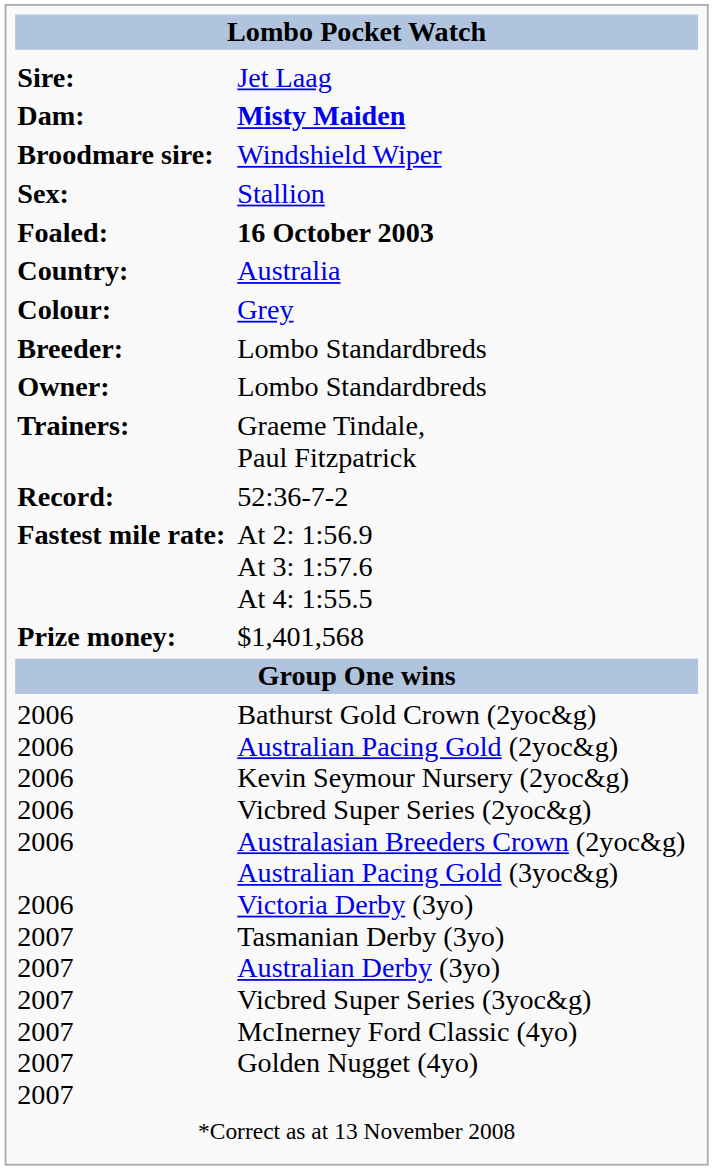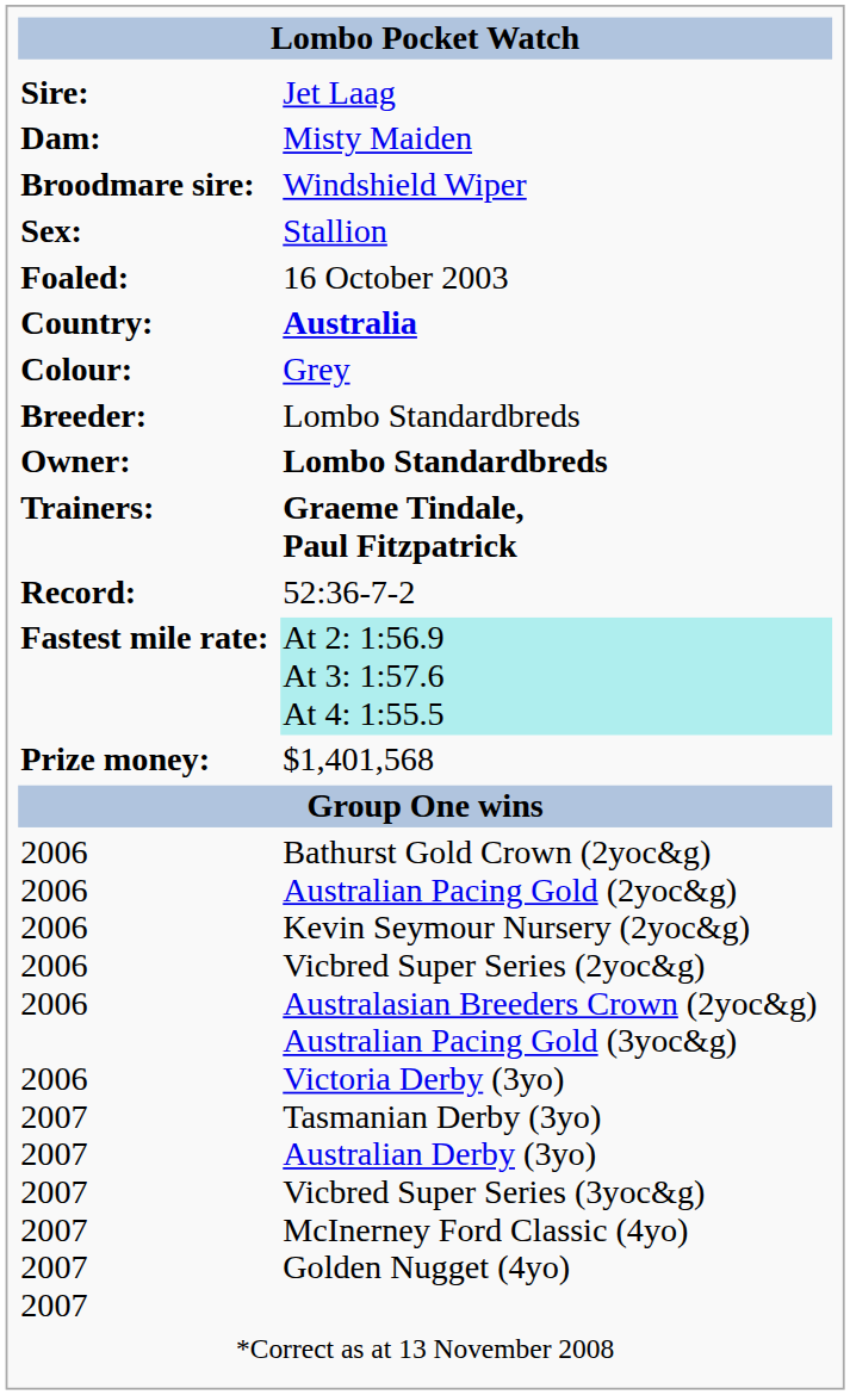Dam: | column 2: bold -> normal
Foaled: | column 2: bold -> normal
Country: | column 2: normal -> bold
Owner: | column 2: normal -> bold
Trainers: | column 2: normal -> bold
Fastest mile rate: | column 2: no background -> paleturquoise background
